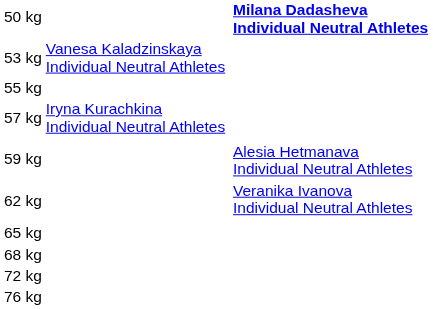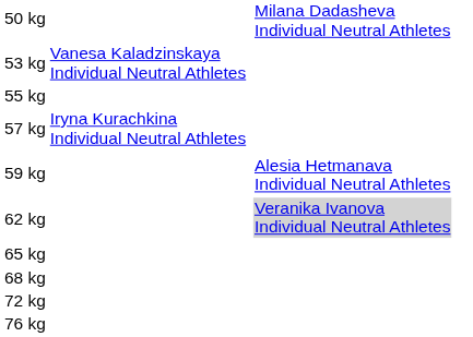50 kg / Milana Dadasheva Individual Neutral Athletes | column 3: bold -> normal
62 kg / Veranika Ivanova Individual Neutral Athletes | column 3: no background -> lightgrey background
